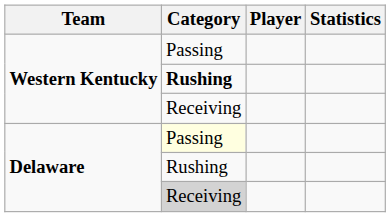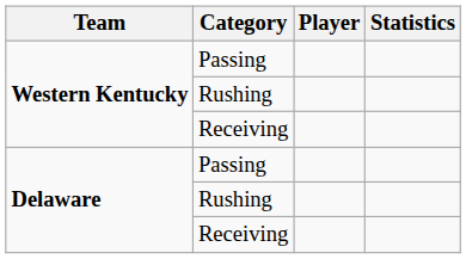Western Kentucky / Rushing | Category: bold -> normal
Delaware / Passing | Category: lightyellow background -> no background
Delaware / Receiving | Category: lightgrey background -> no background
